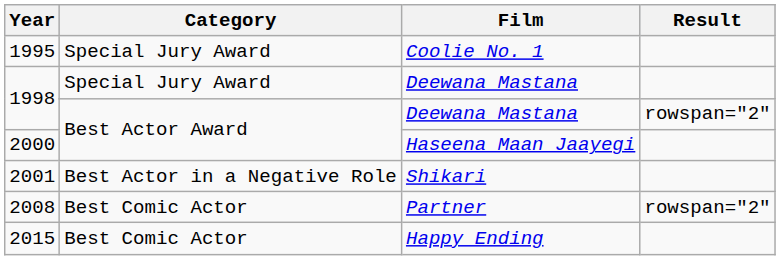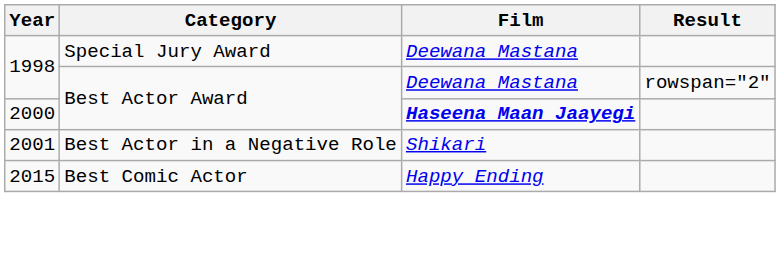- row: 1995 | Special Jury Award | Coolie No. 1
2000 | Film: normal -> bold
- row: 2008 | Best Comic Actor | Partner | rowspan="2"
